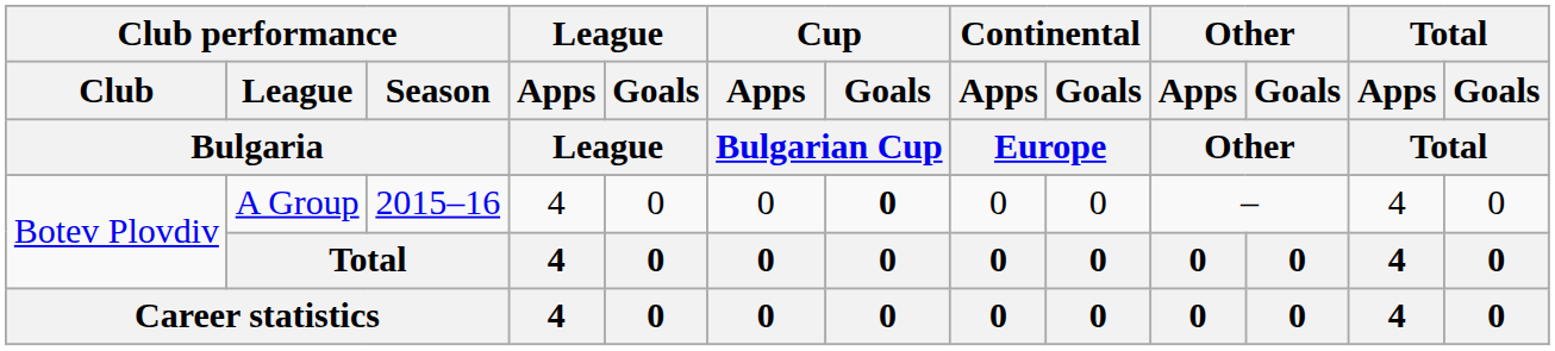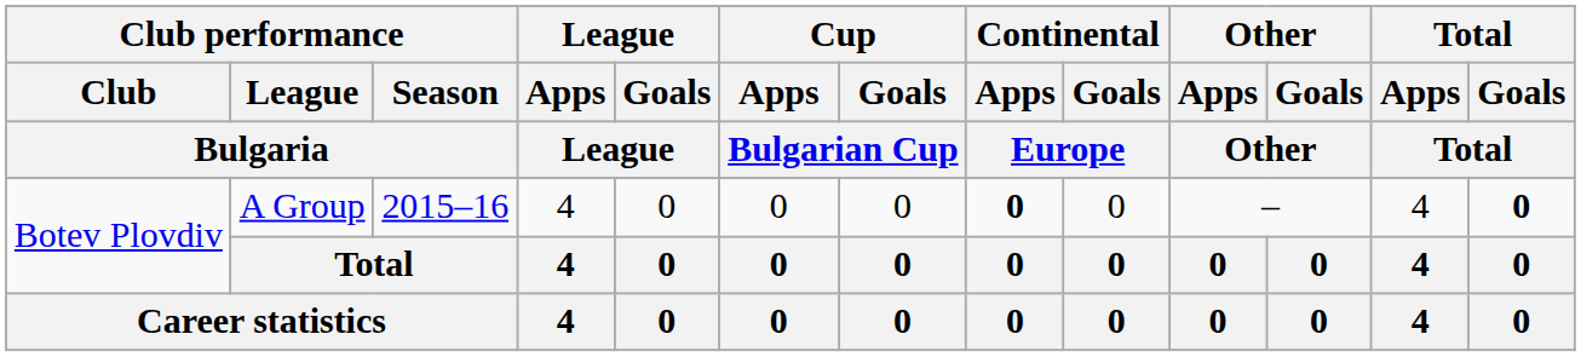Botev Plovdiv / A Group | Cup / Goals / Bulgarian Cup: bold -> normal
Botev Plovdiv / A Group | Continental / Apps / Europe: normal -> bold
Botev Plovdiv / A Group | Total / Goals / Total: normal -> bold
